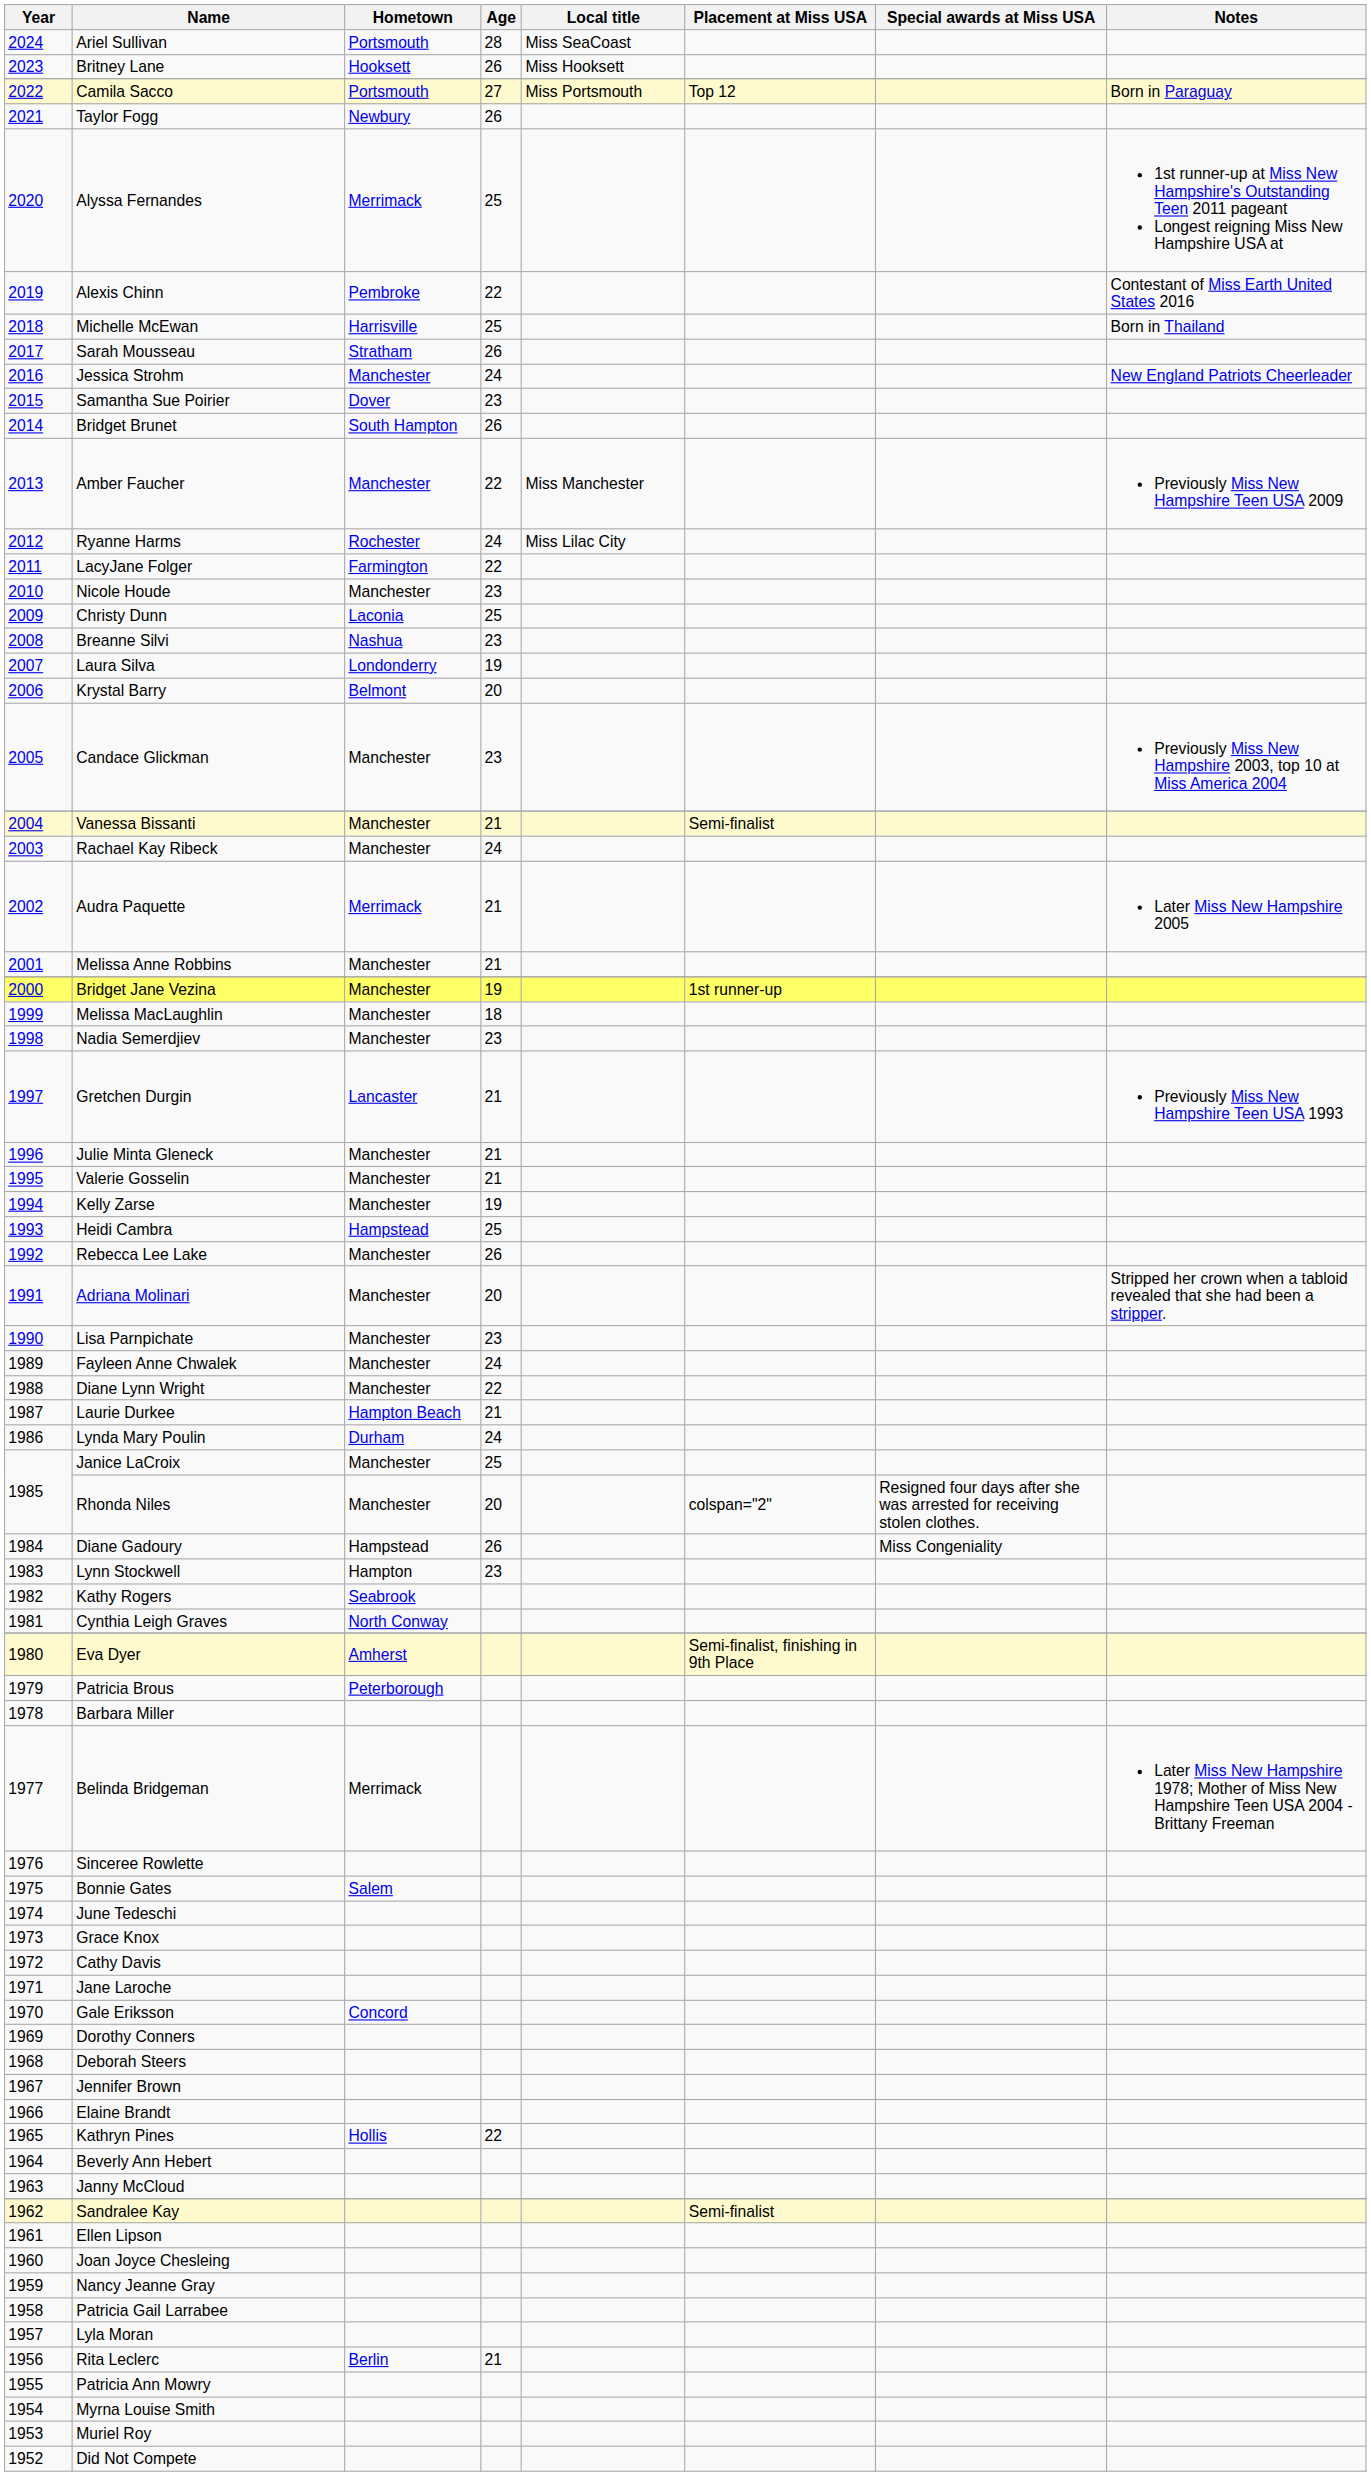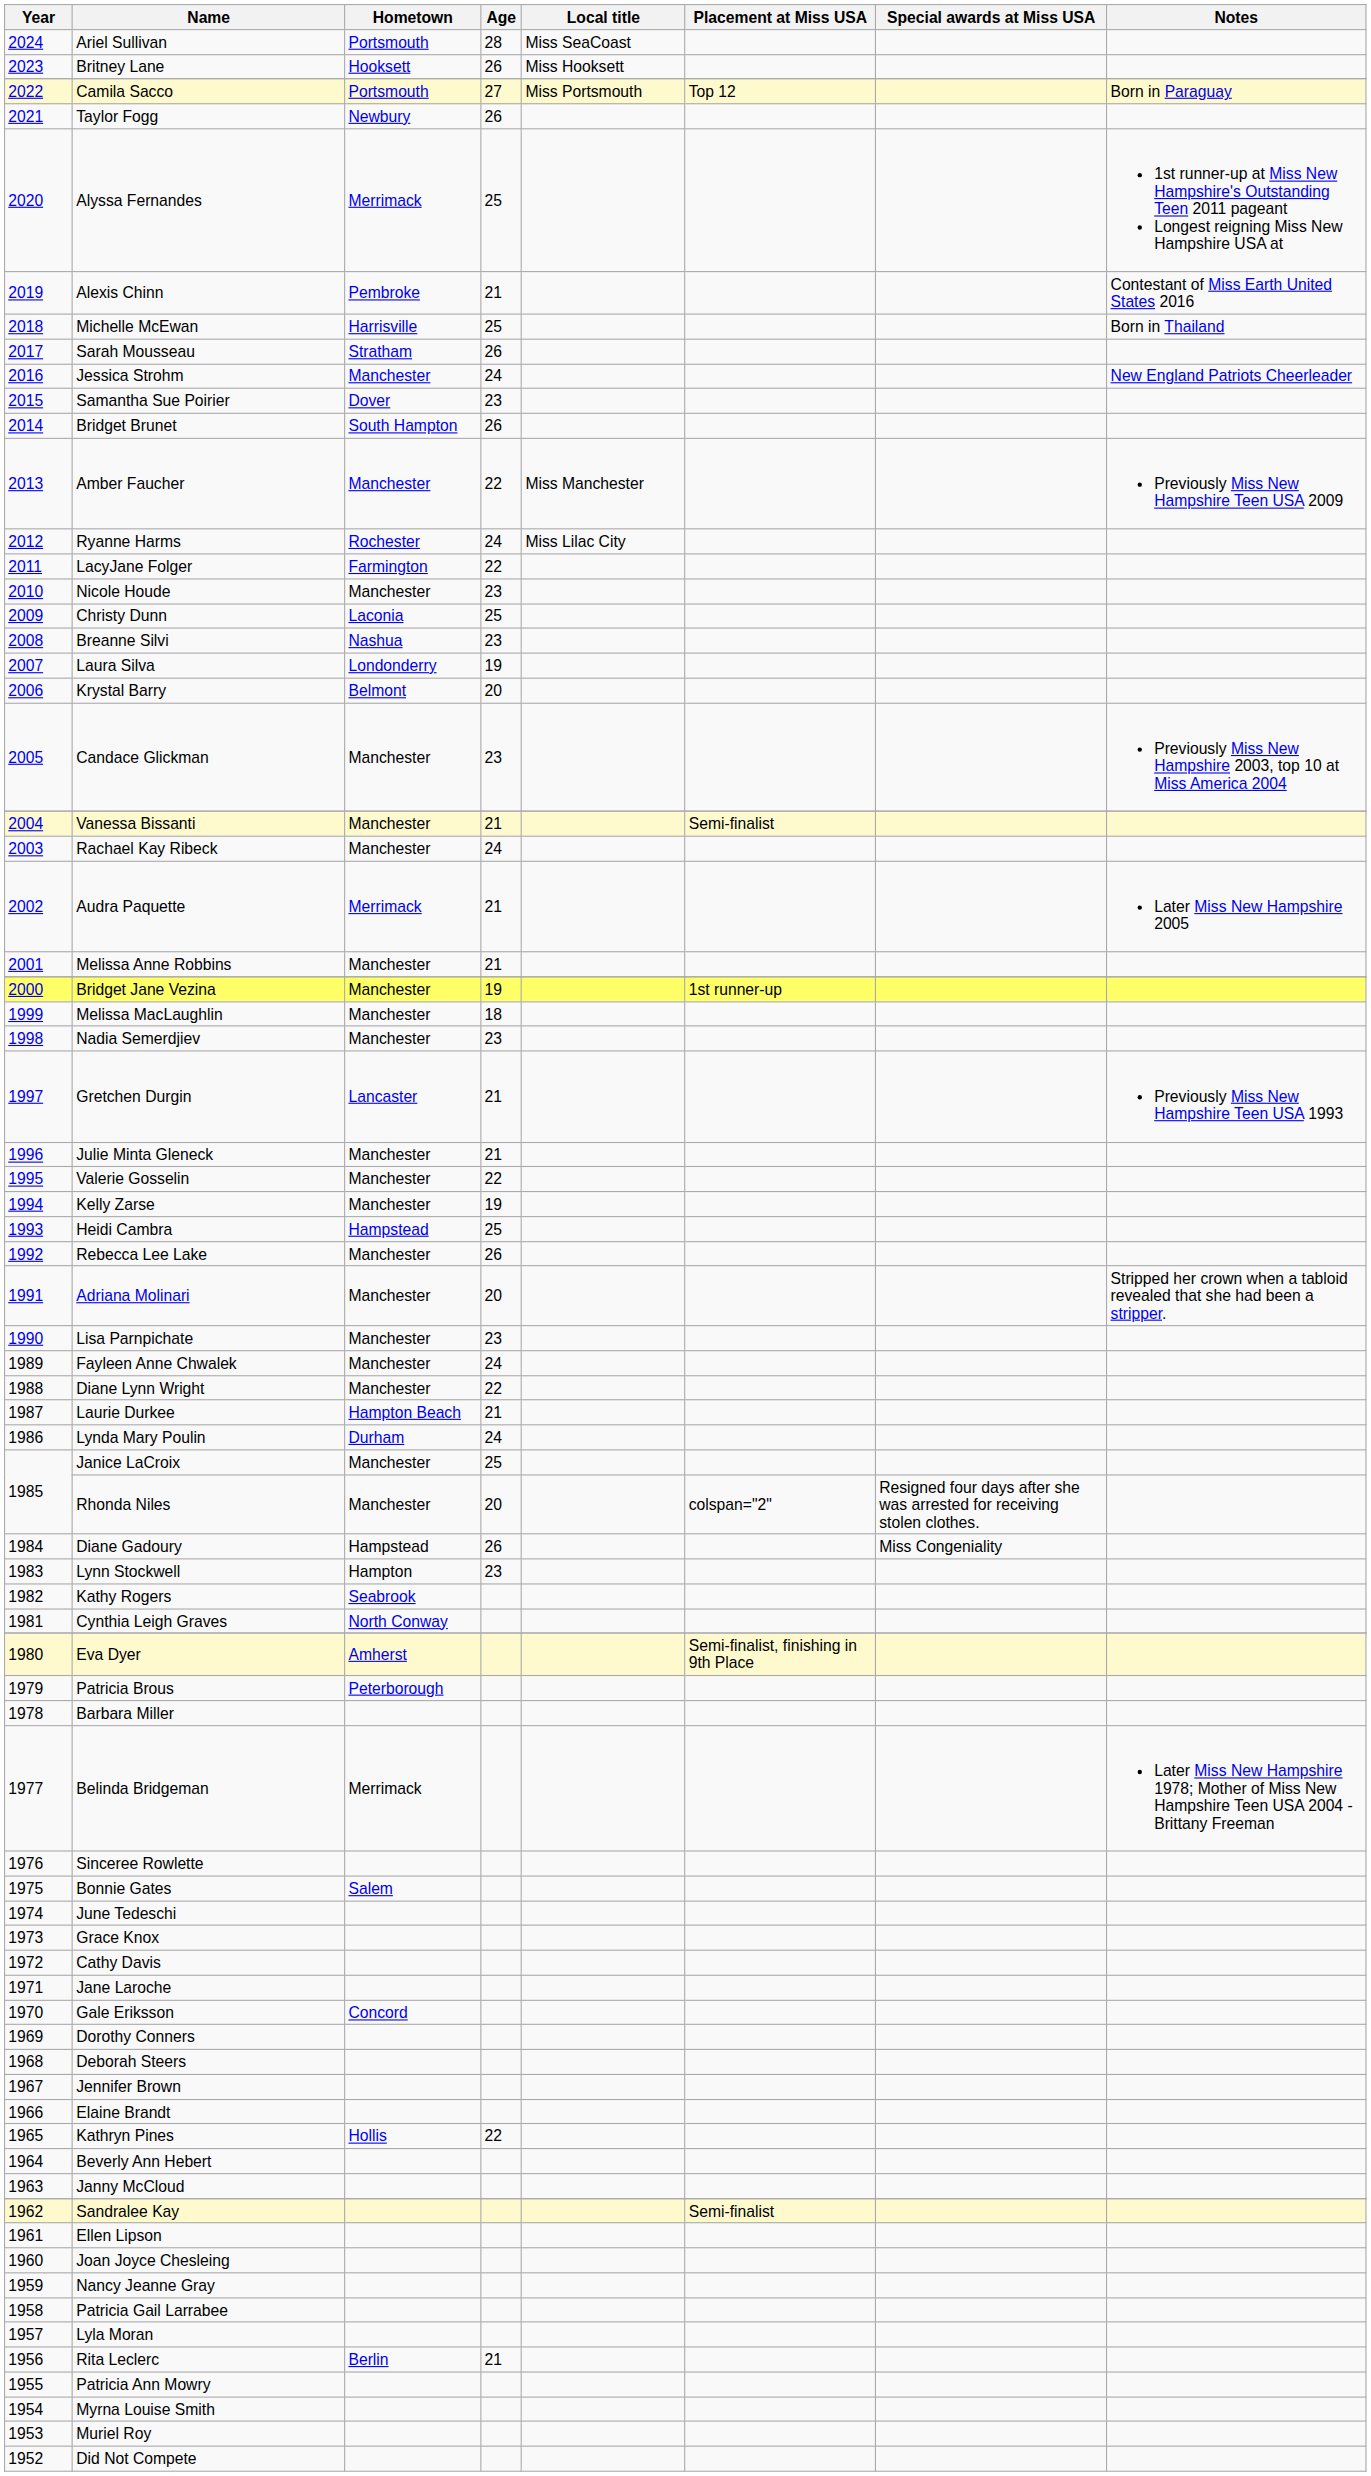Alexis Chinn | Age: 22 -> 21
Valerie Gosselin | Age: 21 -> 22
